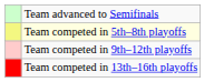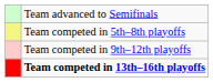Team competed in 5th–8th playoffs | column 2: lightyellow background -> no background
Team competed in 13th–16th playoffs | column 2: normal -> bold
